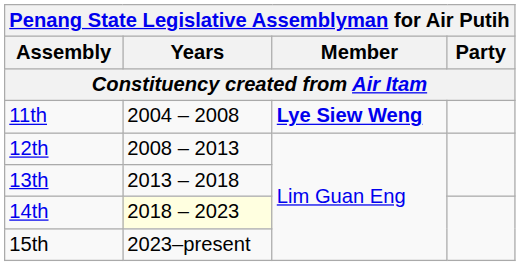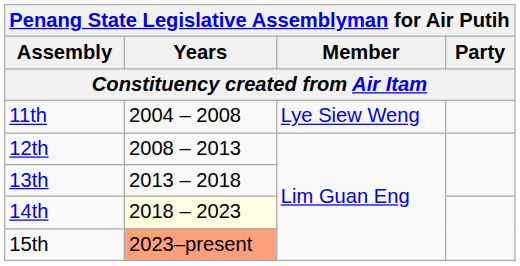11th | Member: bold -> normal
15th | Years: no background -> lightsalmon background
